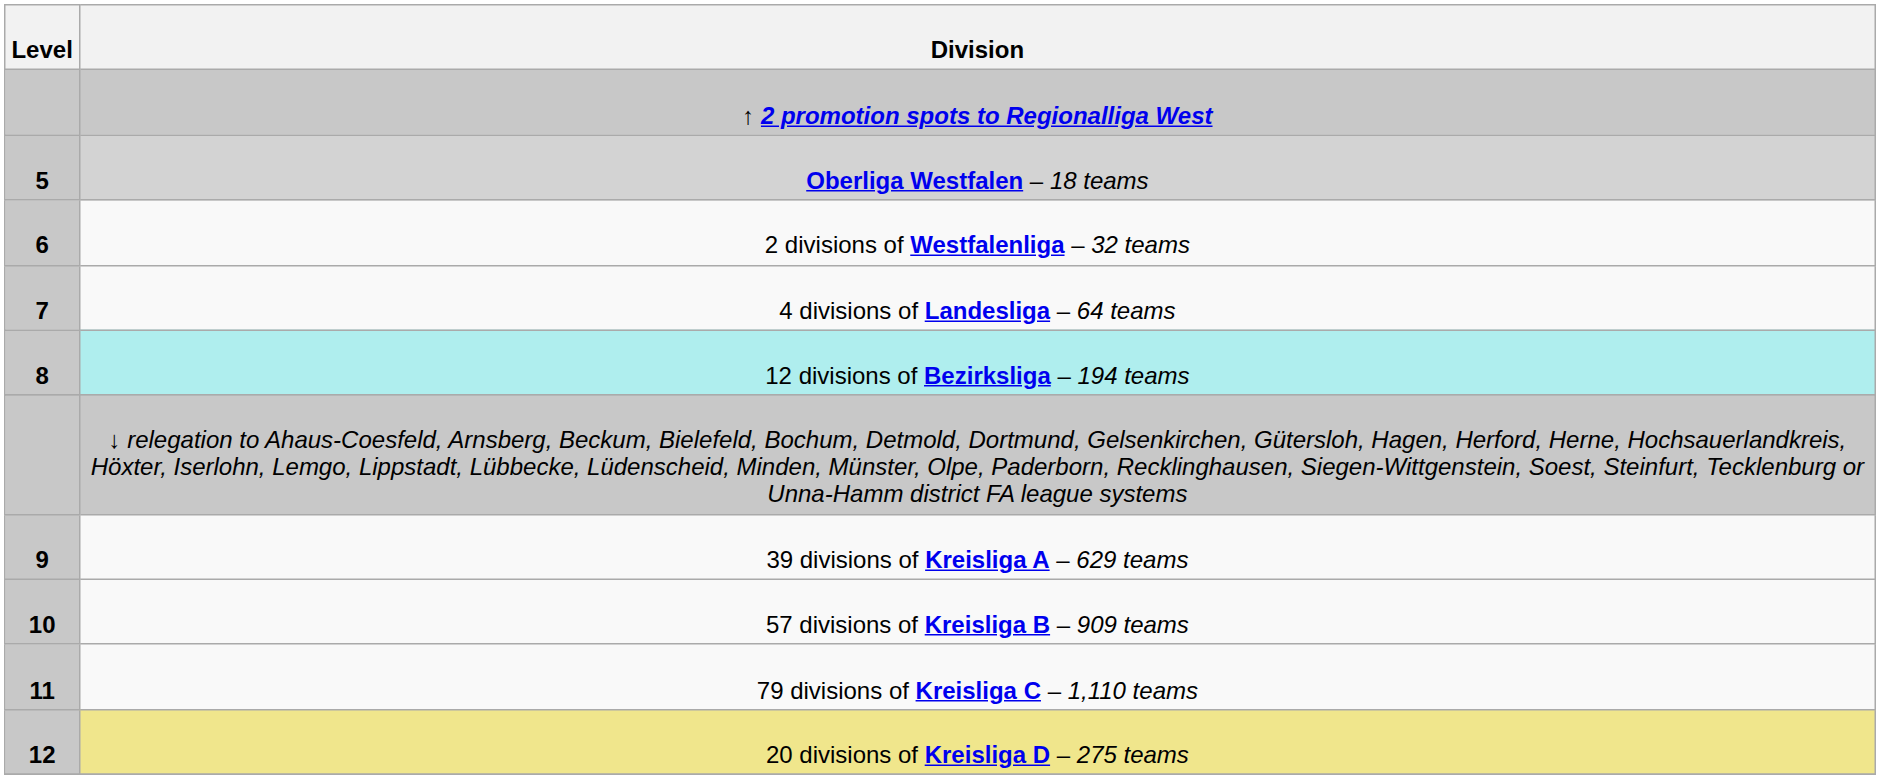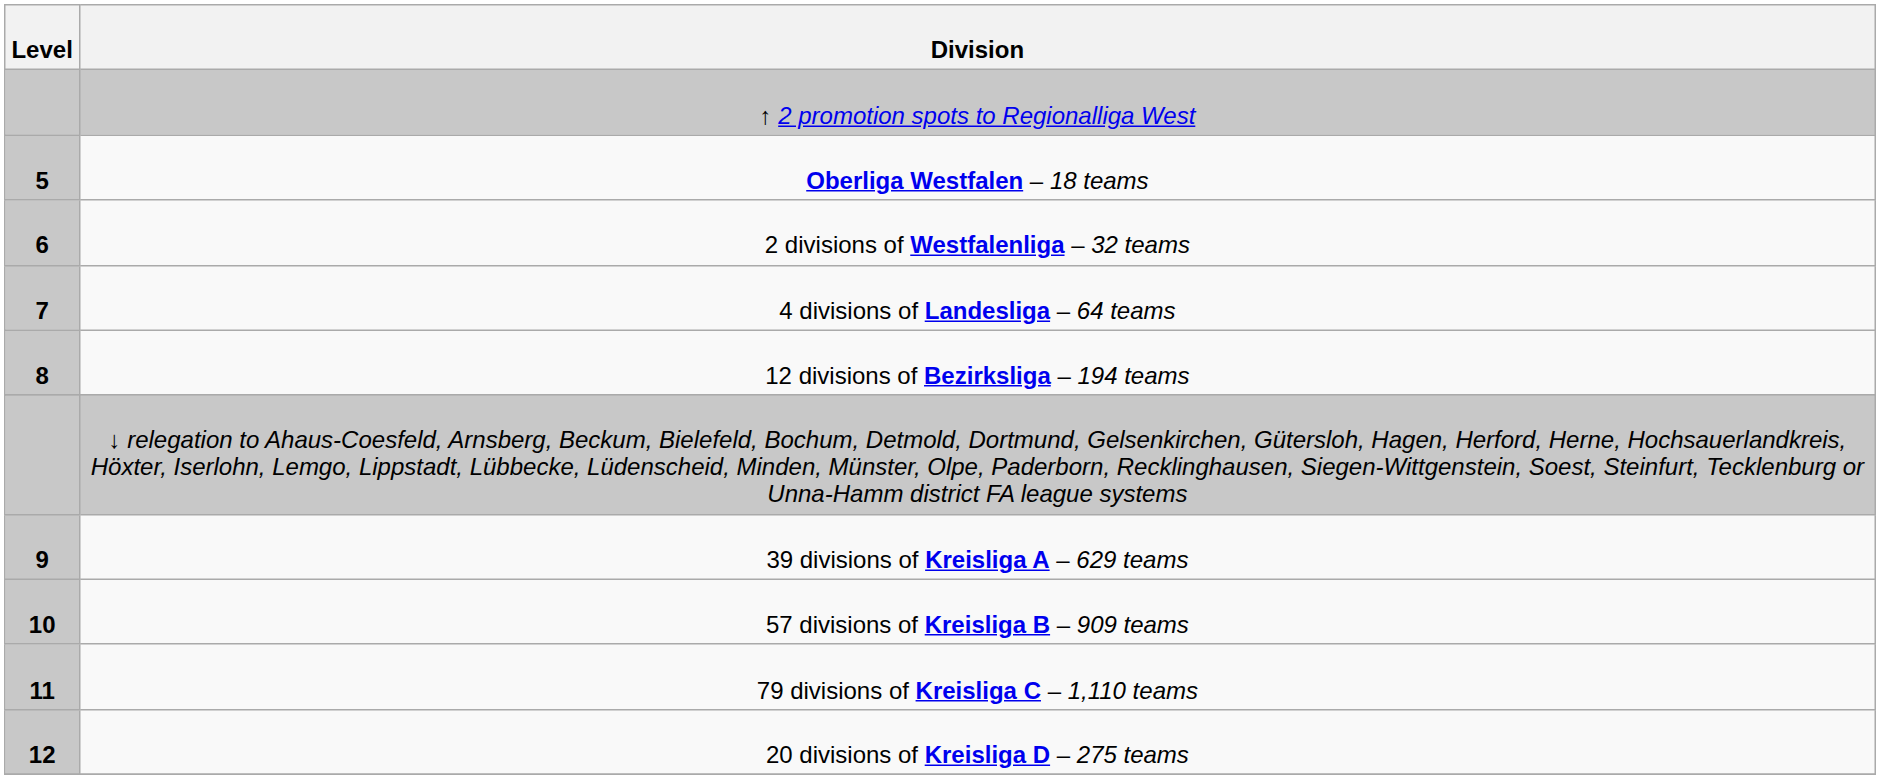↑ 2 promotion spots to Regionalliga West | Division: bold -> normal
Oberliga Westfalen – 18 teams | Division: lightgrey background -> no background
12 divisions of Bezirksliga – 194 teams | Division: paleturquoise background -> no background
20 divisions of Kreisliga D – 275 teams | Division: khaki background -> no background
